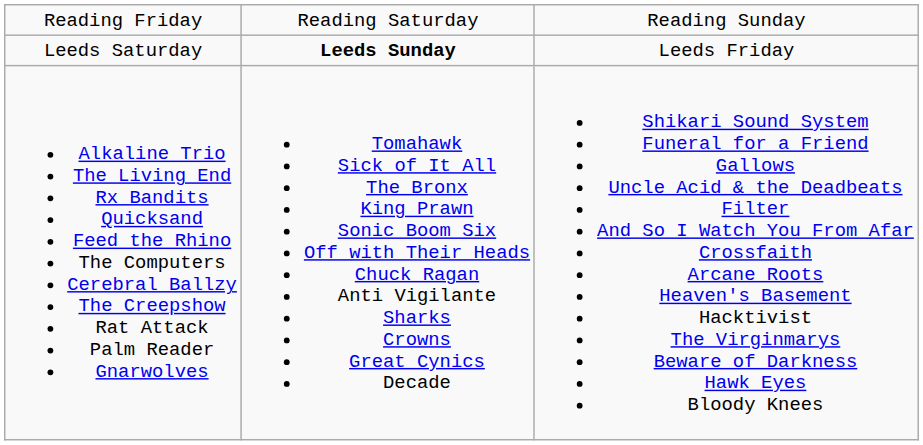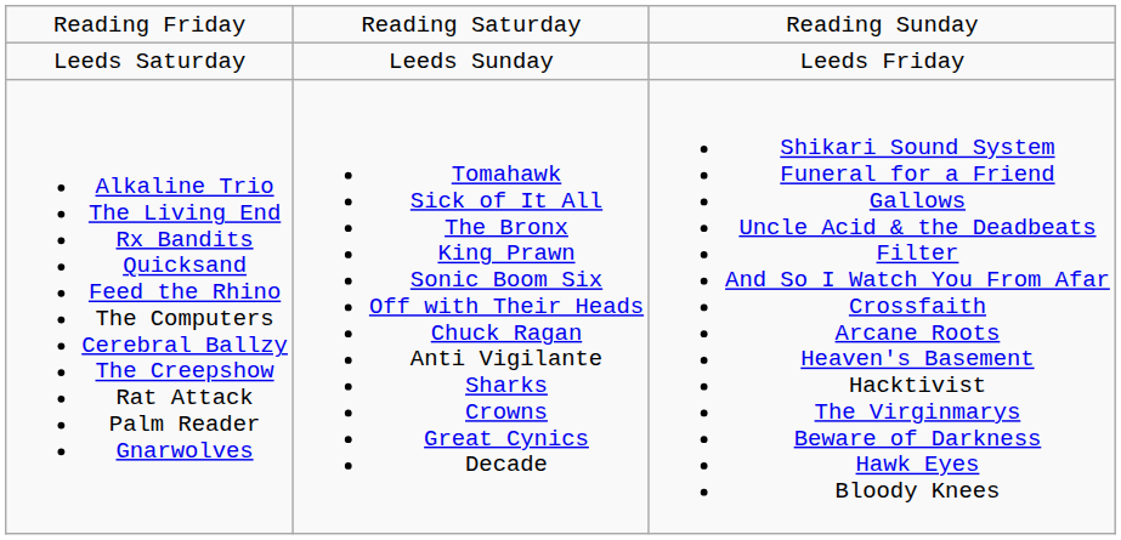Leeds Saturday | column 2: bold -> normal
